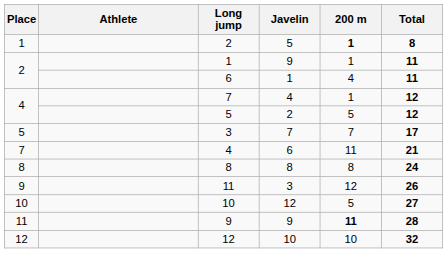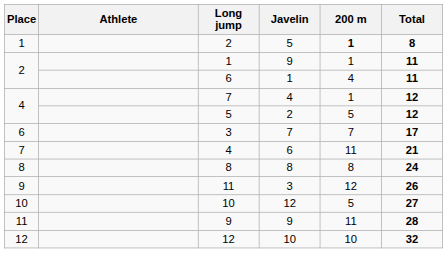row 7 | Place: 5 -> 6
row 12 | 200 m: bold -> normal
